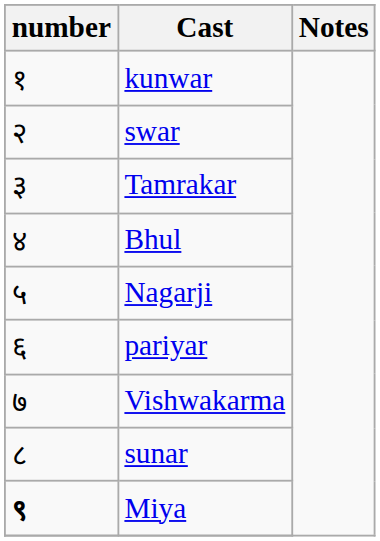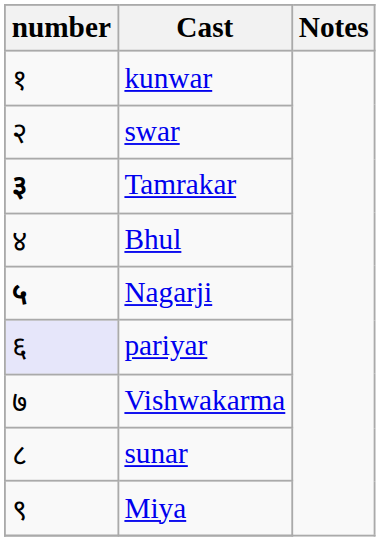Tamrakar | number: normal -> bold
Nagarji | number: normal -> bold
pariyar | number: no background -> lavender background
Miya | number: bold -> normal
